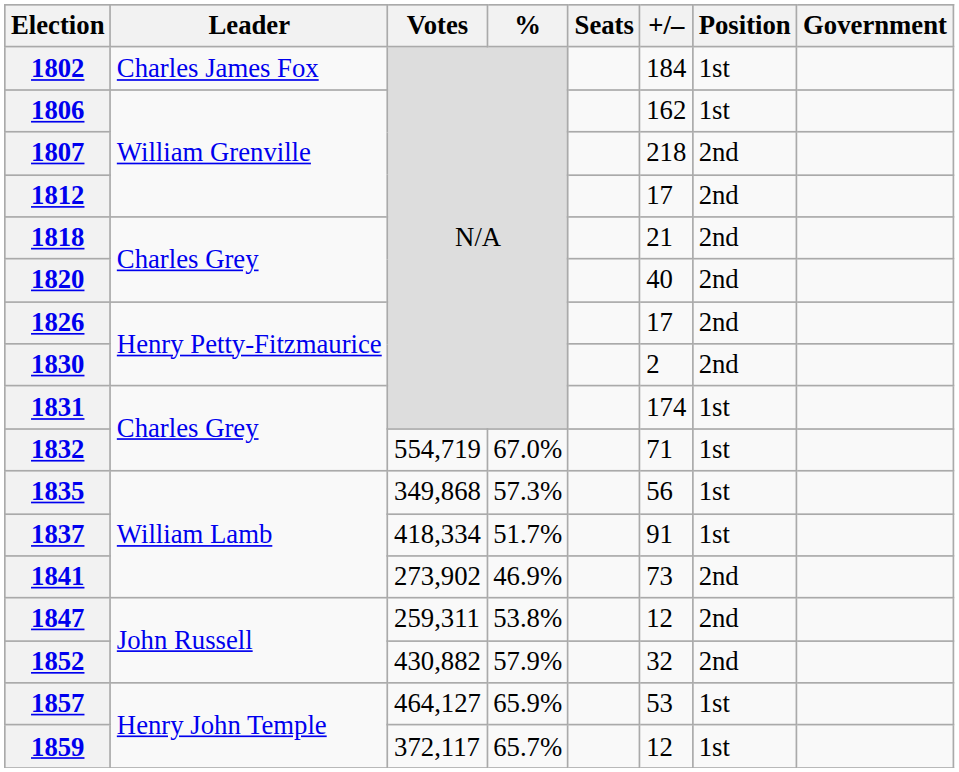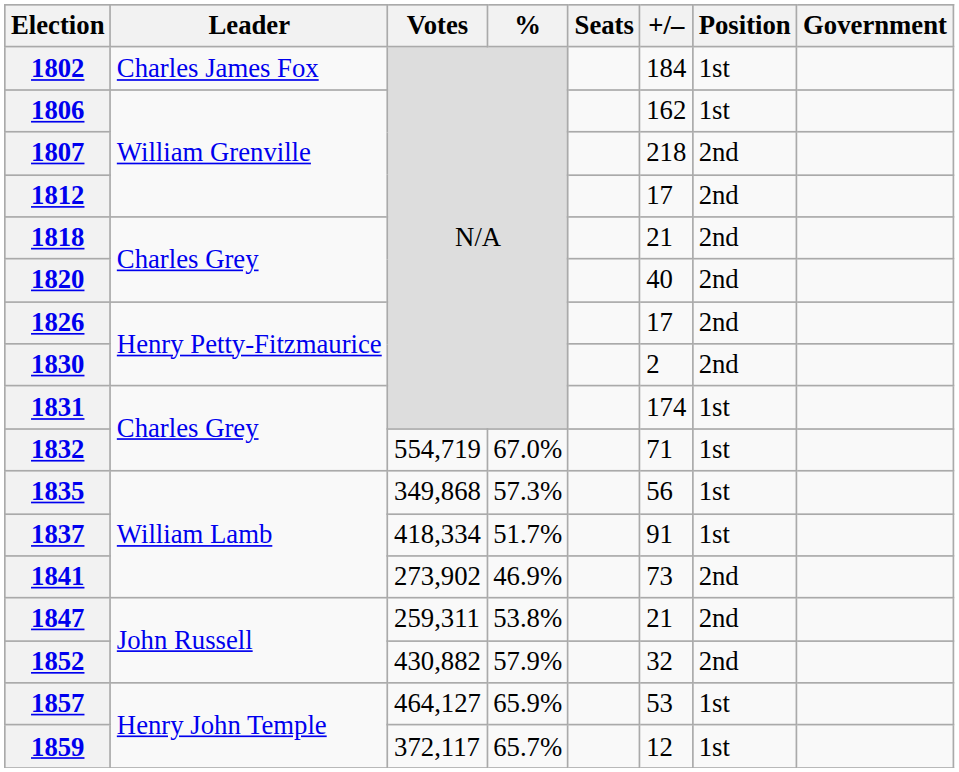1847 | +/–: 12 -> 21
